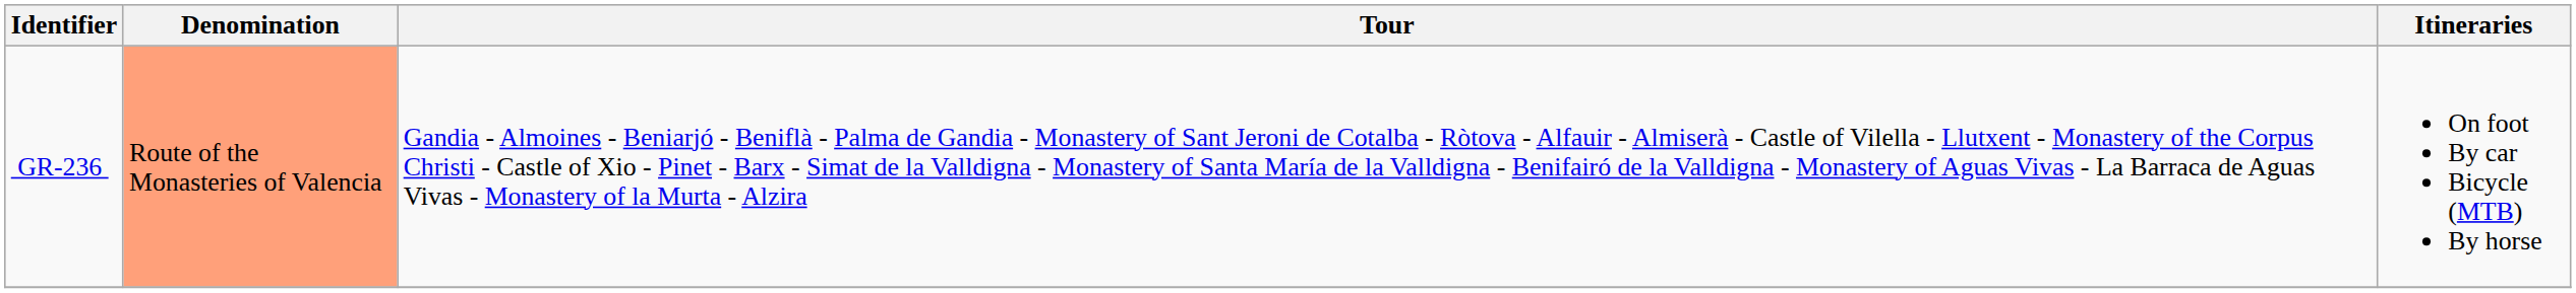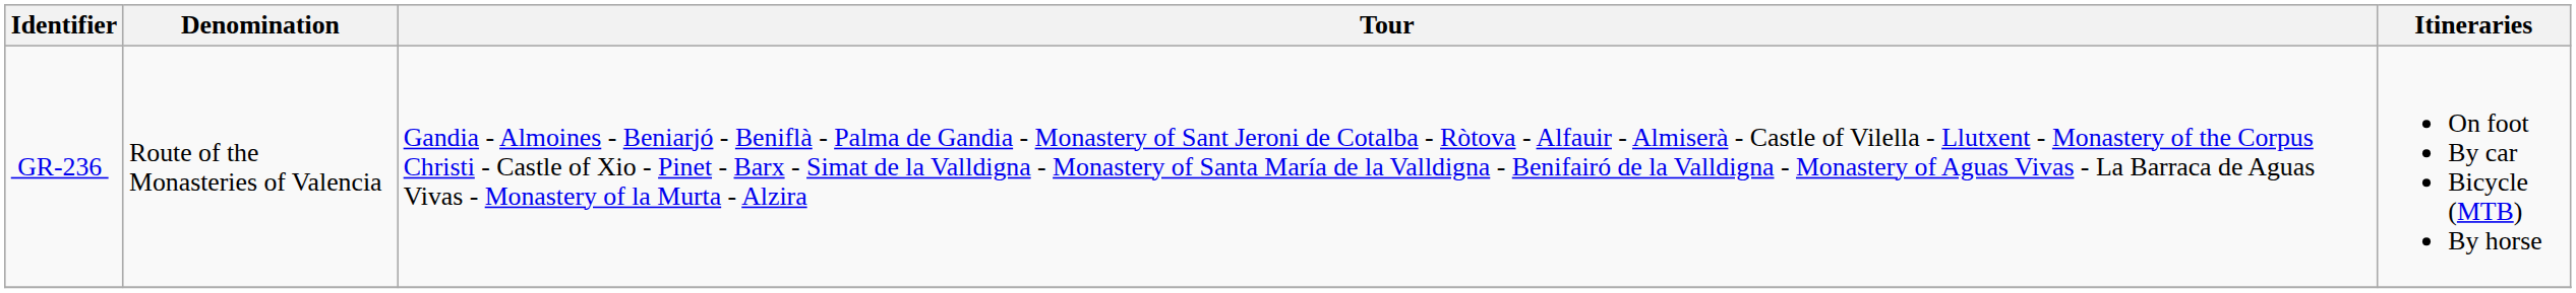GR-236 | Denomination: lightsalmon background -> no background
